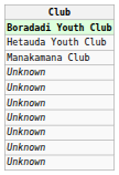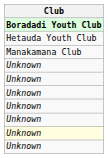row 10 | column 1: no background -> lightyellow background
